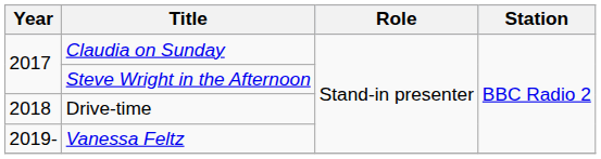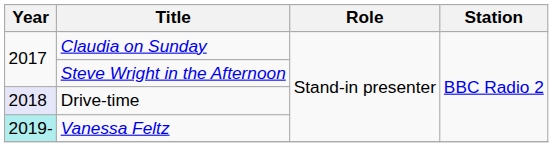Drive-time | Year: no background -> lavender background
Vanessa Feltz | Year: no background -> paleturquoise background
